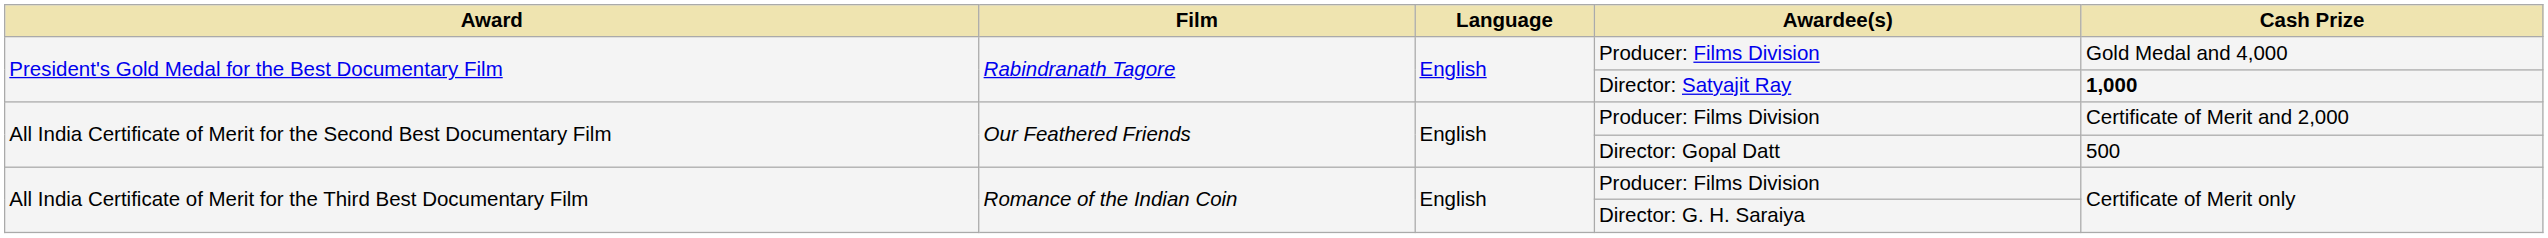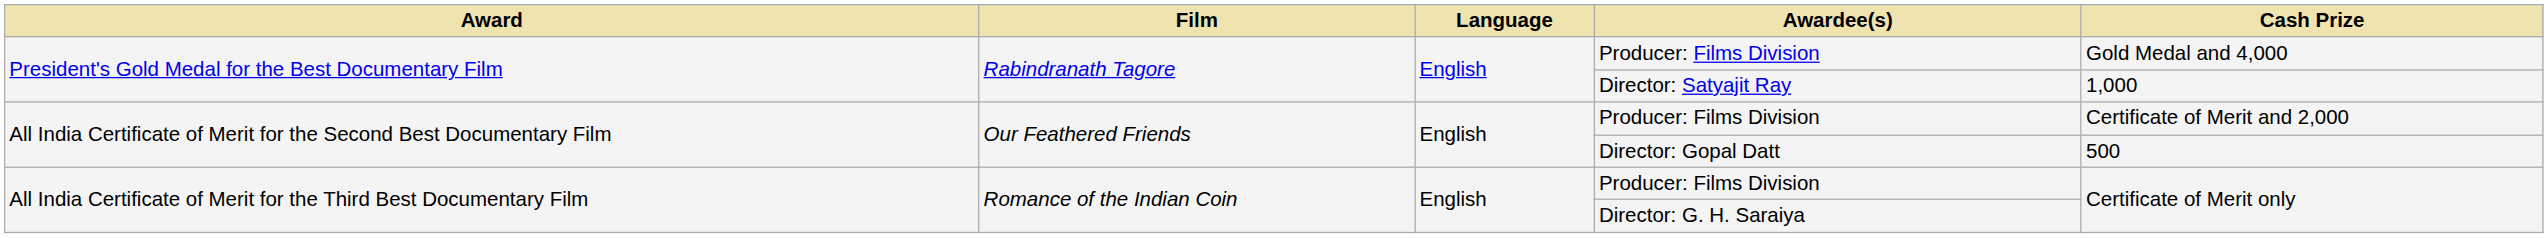Director: Satyajit Ray | Cash Prize: bold -> normal
